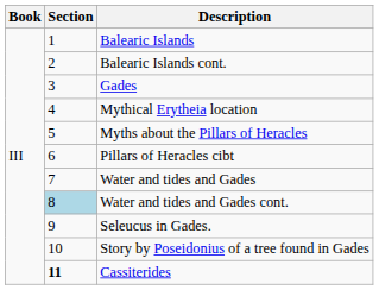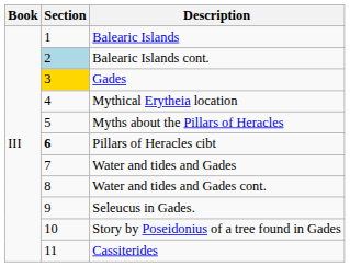Balearic Islands cont. | Section: no background -> lightblue background
Gades | Section: no background -> gold background
Pillars of Heracles cibt | Section: normal -> bold
Water and tides and Gades cont. | Section: lightblue background -> no background
Cassiterides | Section: bold -> normal
